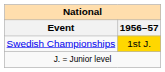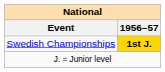Swedish Championships | 1956–57: normal -> bold
